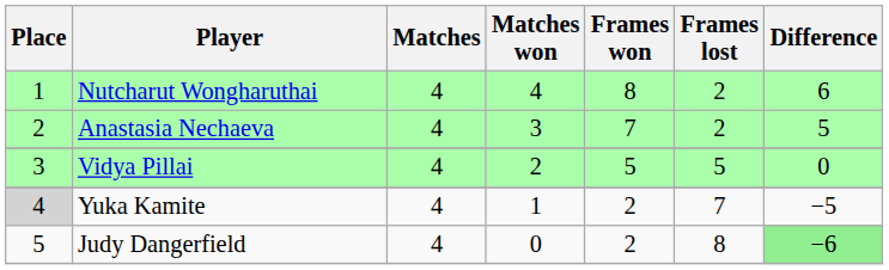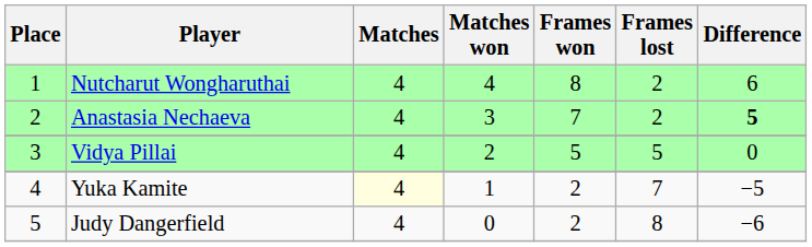Anastasia Nechaeva | Difference: normal -> bold
Yuka Kamite | Place: lightgrey background -> no background
Yuka Kamite | Matches: no background -> lightyellow background
Judy Dangerfield | Difference: lightgreen background -> no background
